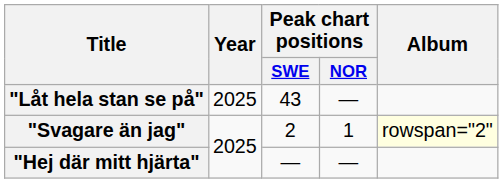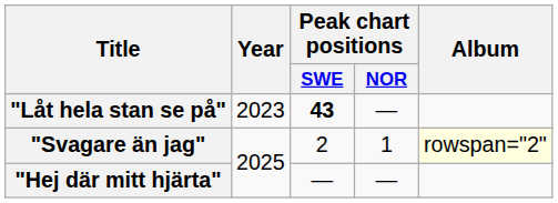"Låt hela stan se på" | Year: 2025 -> 2023
"Låt hela stan se på" | Peak chart positions / SWE: normal -> bold
